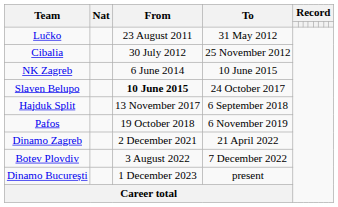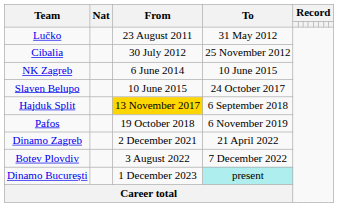Slaven Belupo | From: bold -> normal
Hajduk Split | From: no background -> gold background
Dinamo București | To: no background -> paleturquoise background
